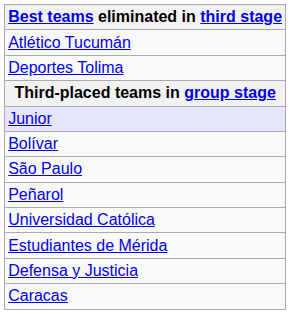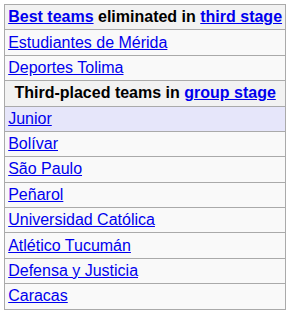row 2 | column 1: Atlético Tucumán -> Estudiantes de Mérida
row 10 | column 1: Estudiantes de Mérida -> Atlético Tucumán
